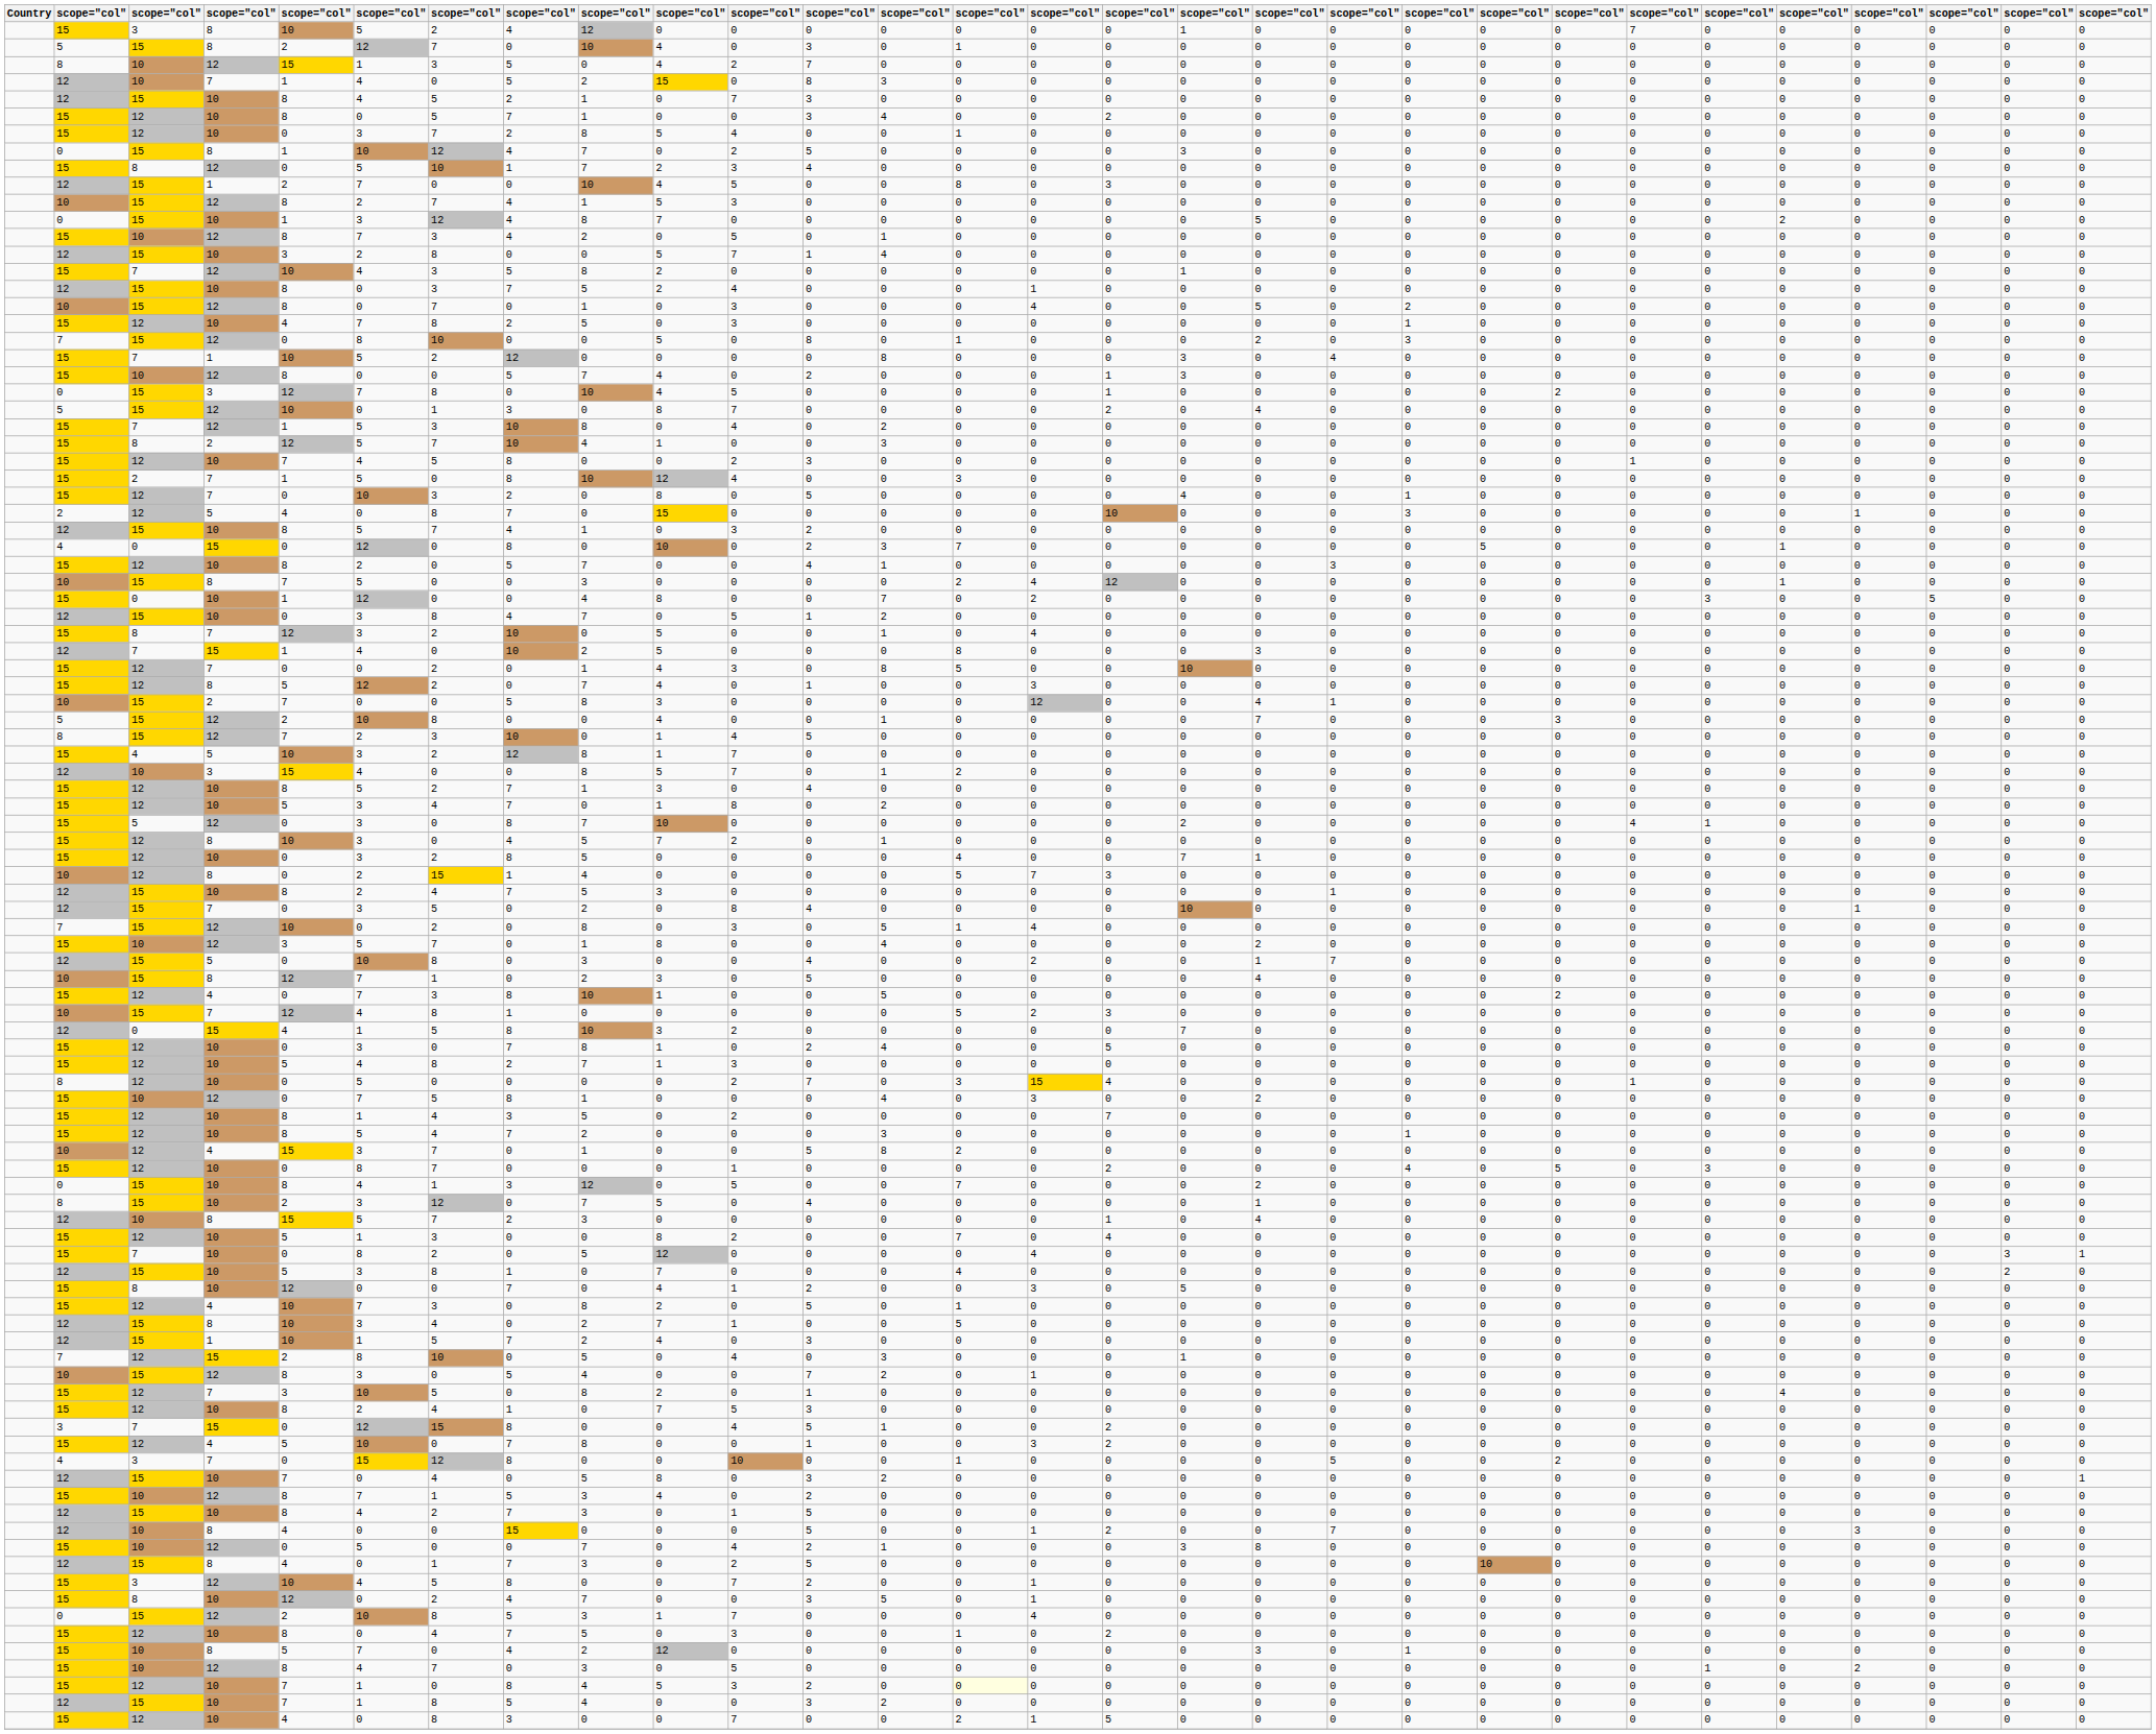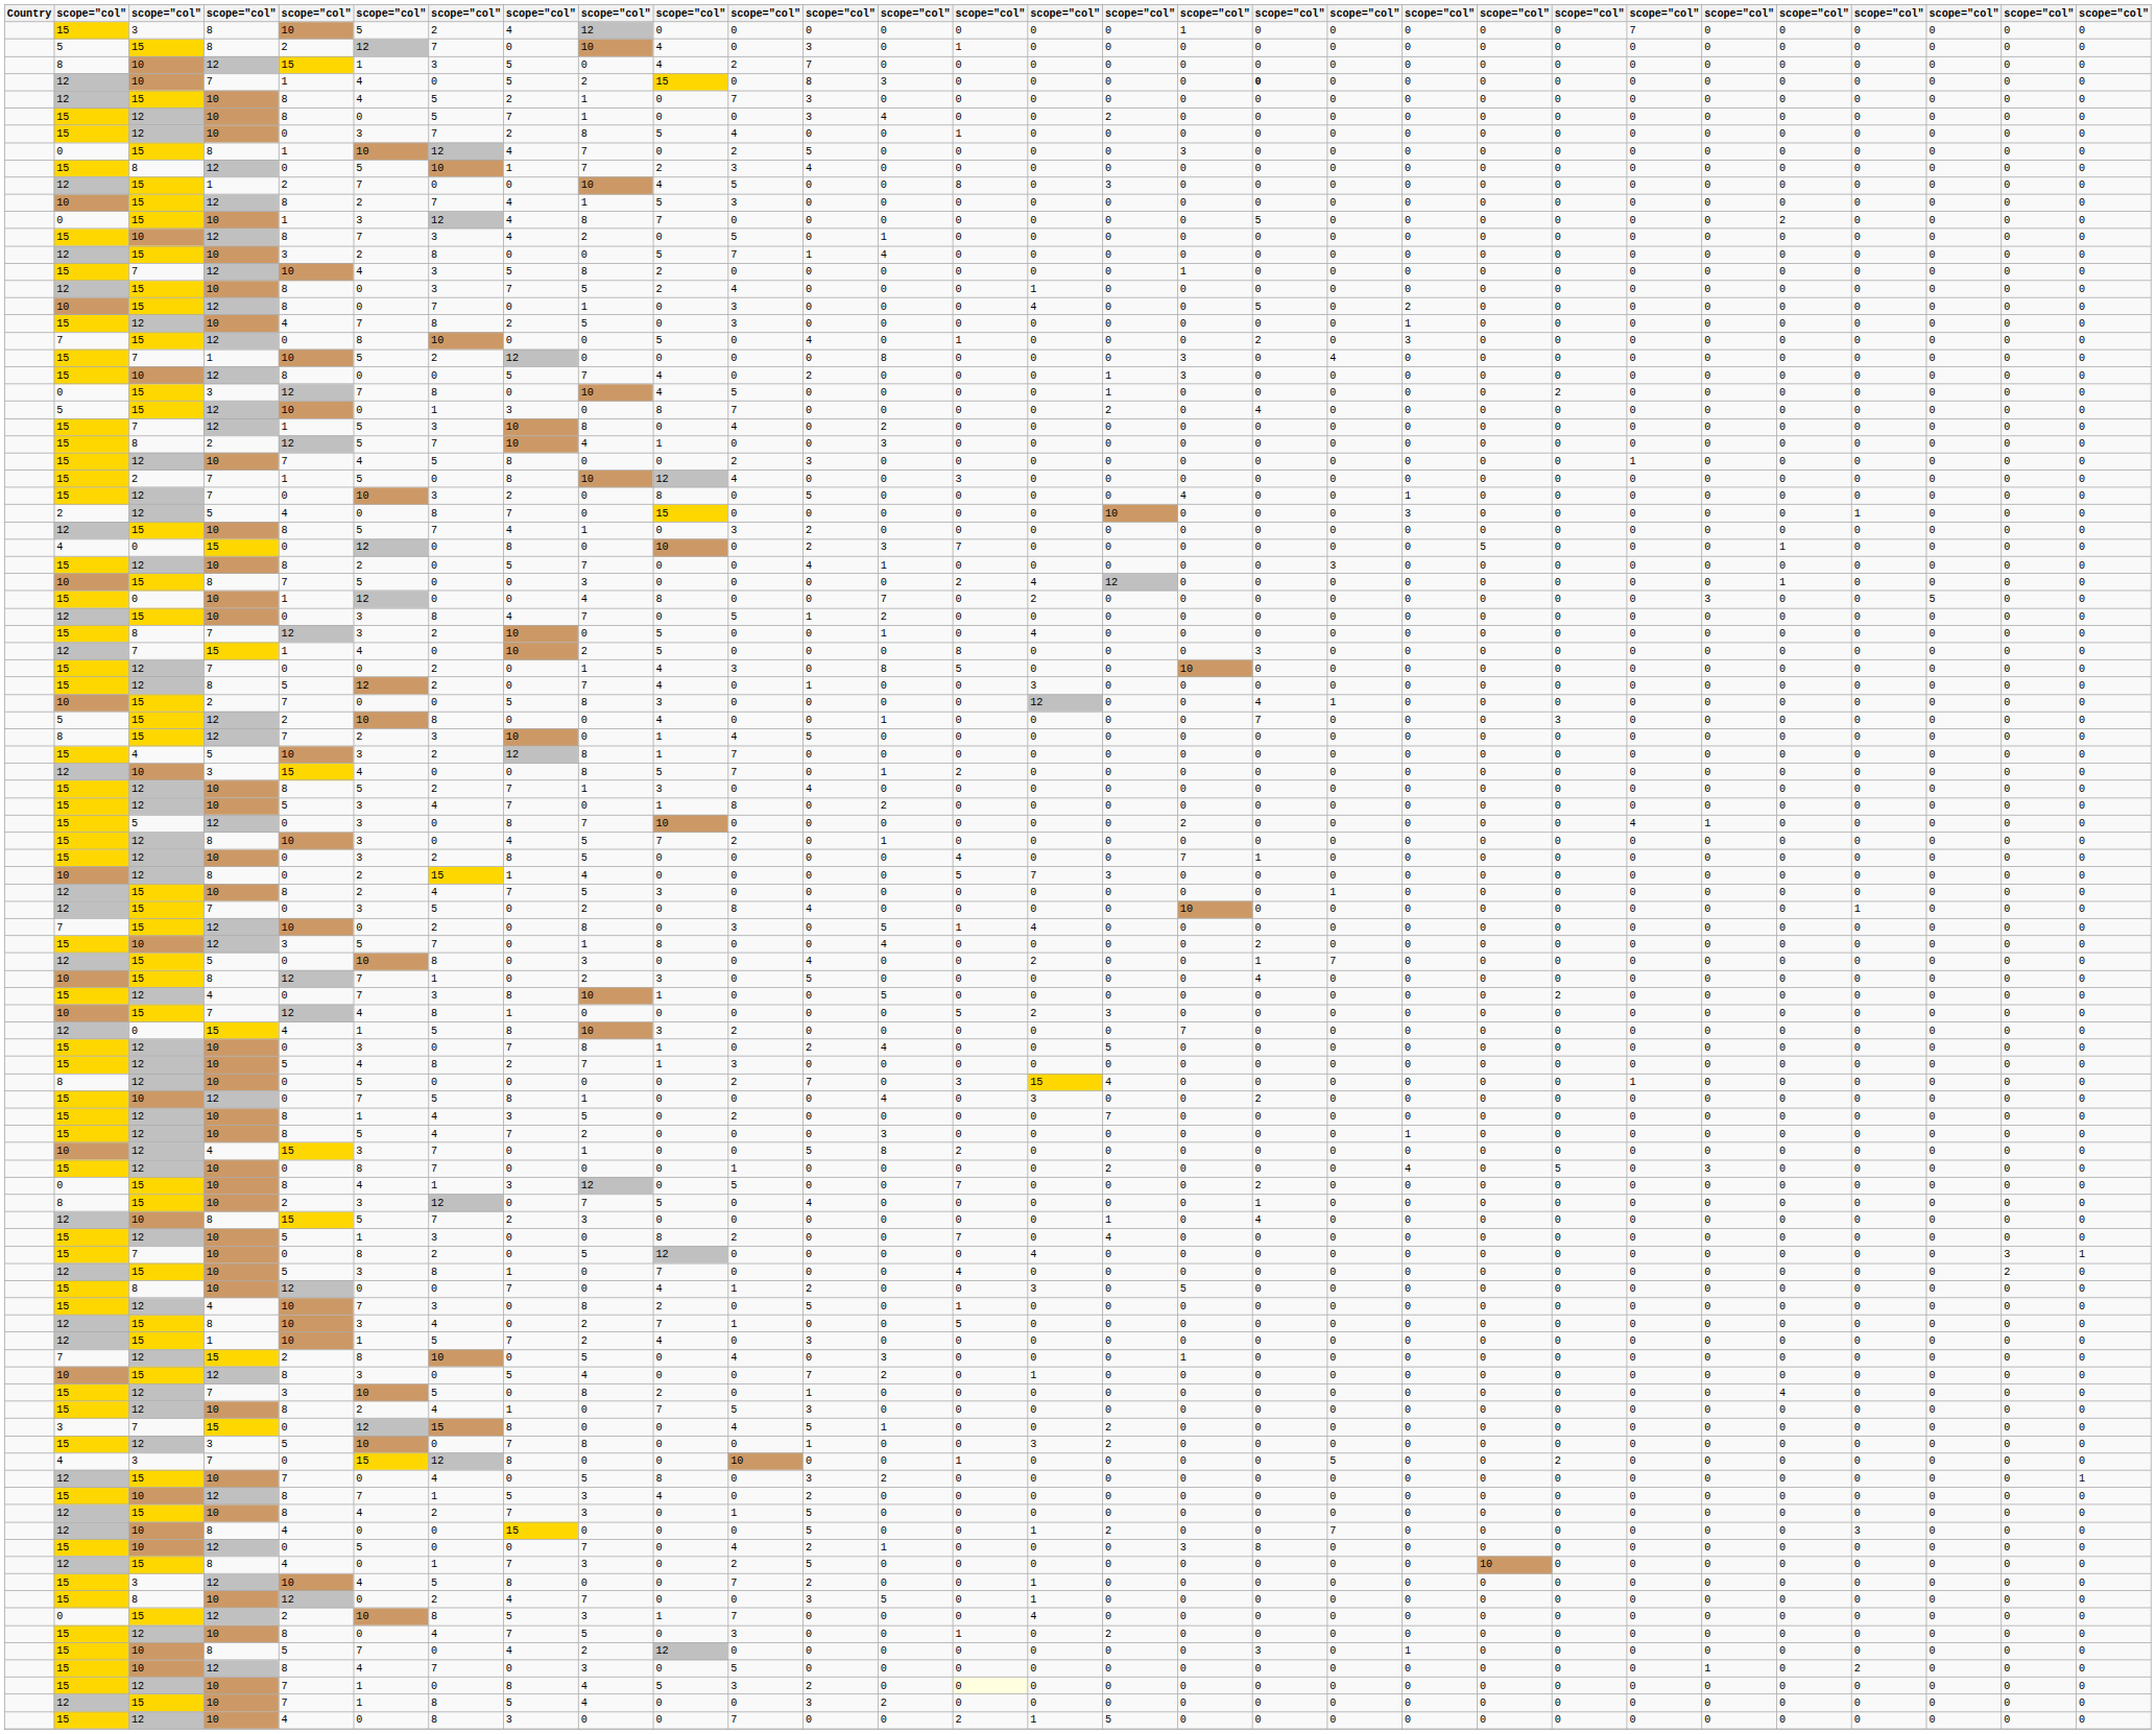row 5 | column 18: normal -> bold
row 20 | column 12: 8 -> 4
row 84 | column 4: 4 -> 3
